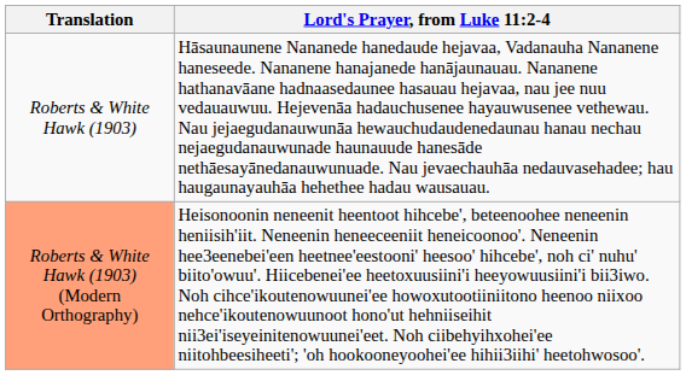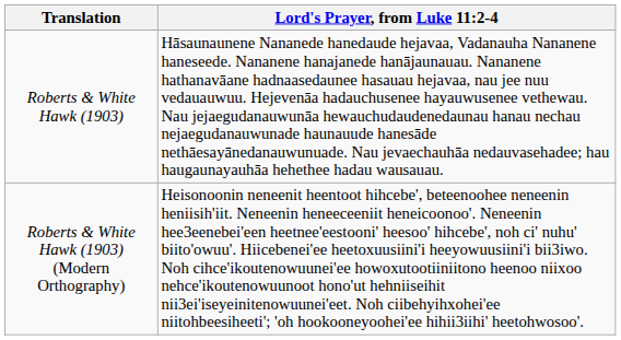Roberts & White Hawk (1903) (Modern Orthography) | Translation: lightsalmon background -> no background
